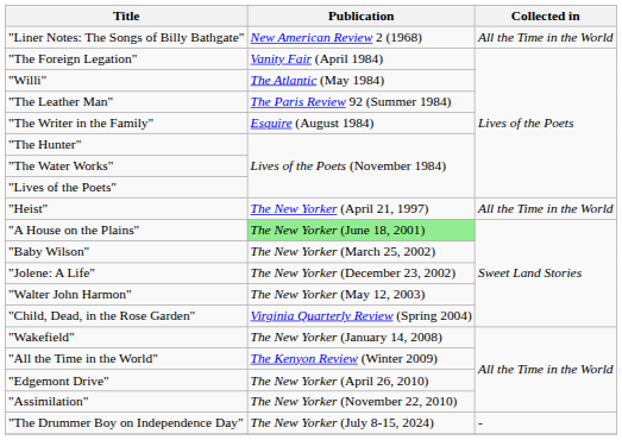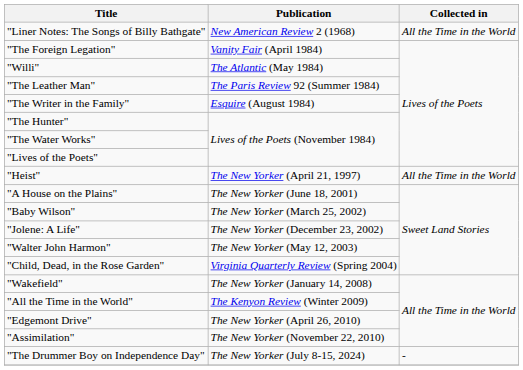"A House on the Plains" | Publication: lightgreen background -> no background
